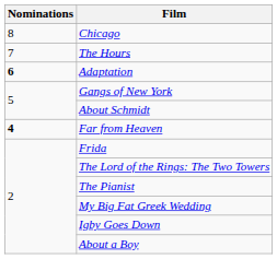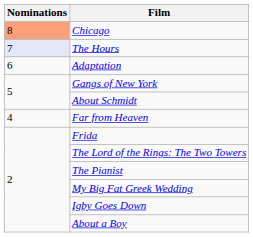Chicago | Nominations: no background -> lightsalmon background
The Hours | Nominations: no background -> lavender background
Adaptation | Nominations: bold -> normal
Far from Heaven | Nominations: bold -> normal
